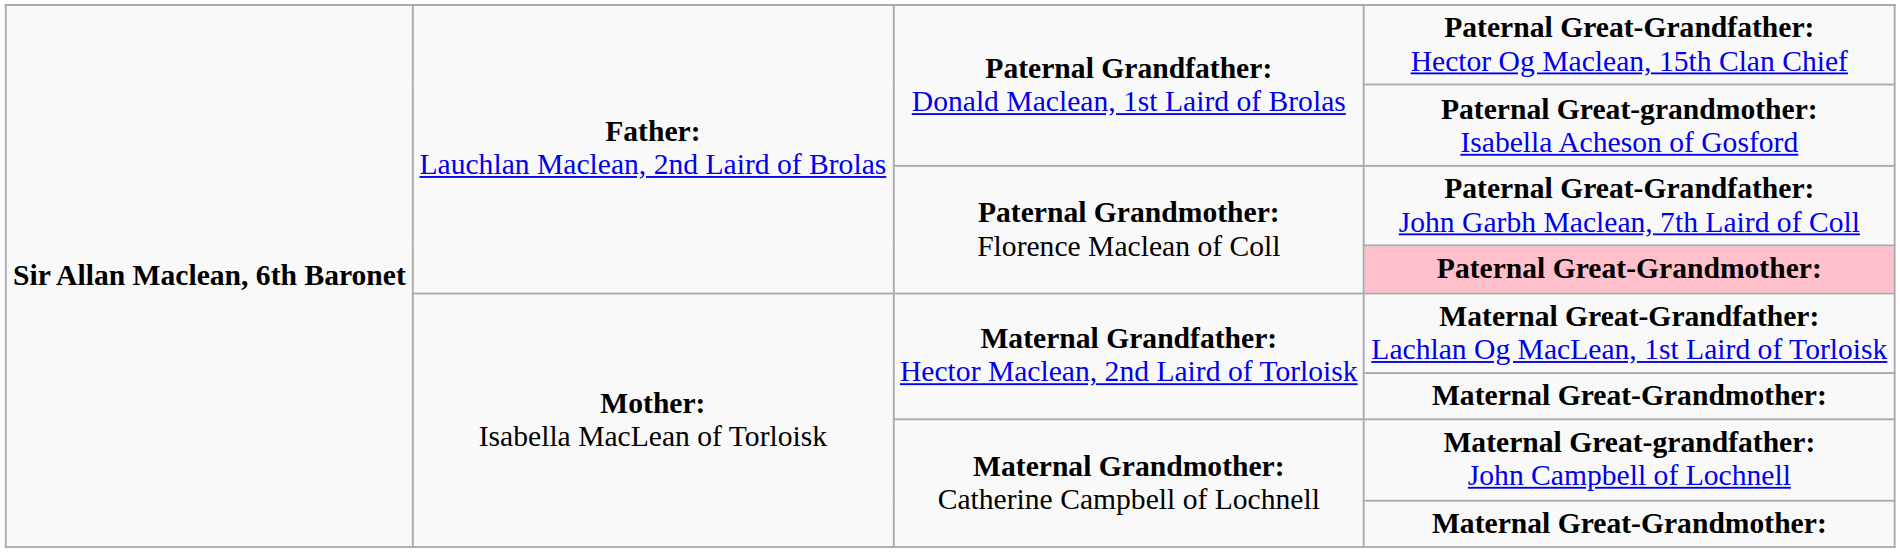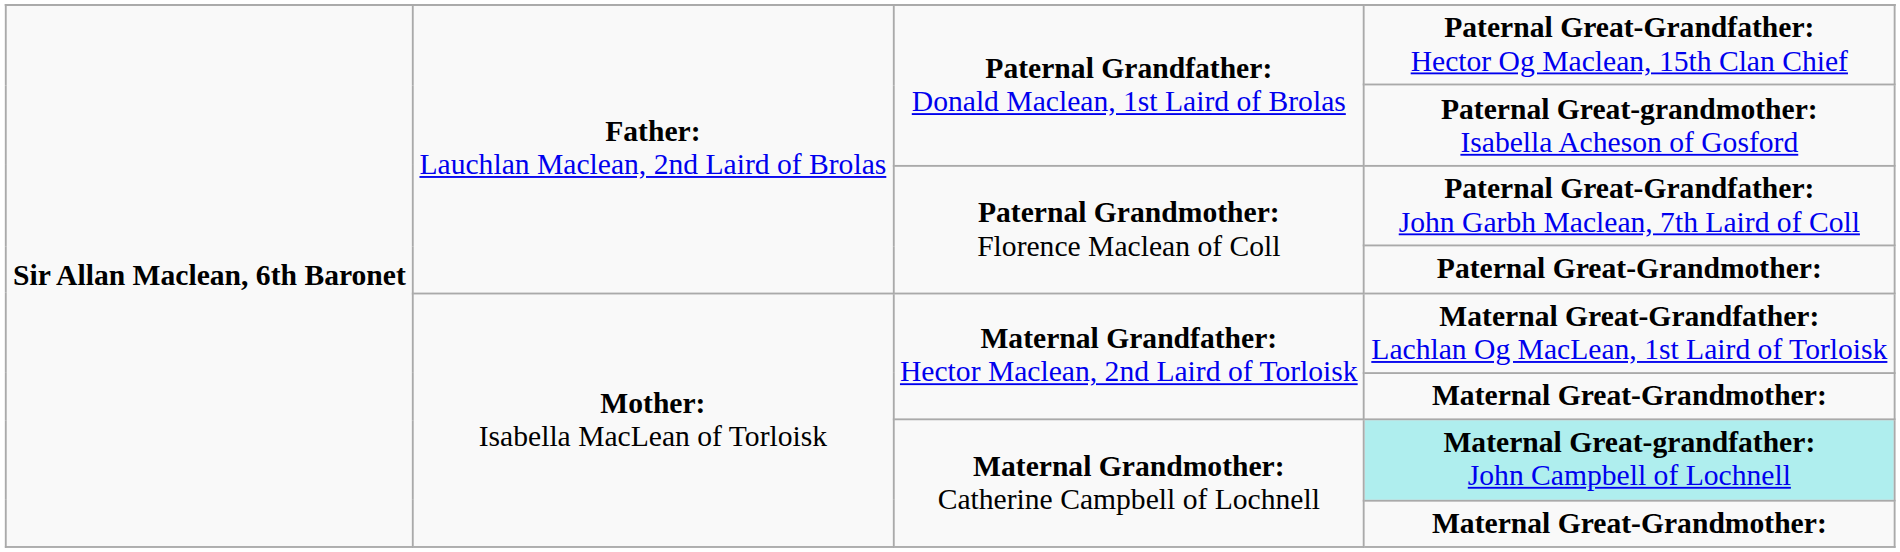Paternal Great-Grandmother: | column 4: pink background -> no background
Maternal Great-grandfather: John Campbell of Lochnell | column 4: no background -> paleturquoise background
